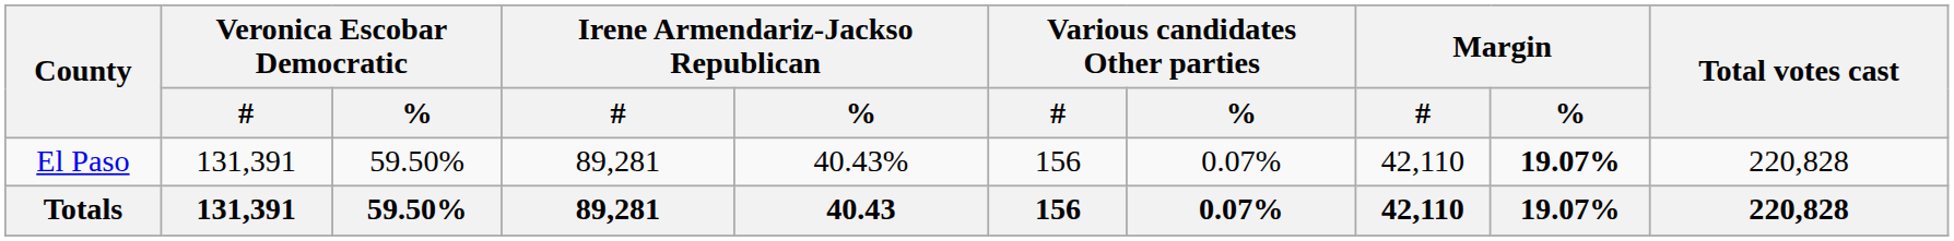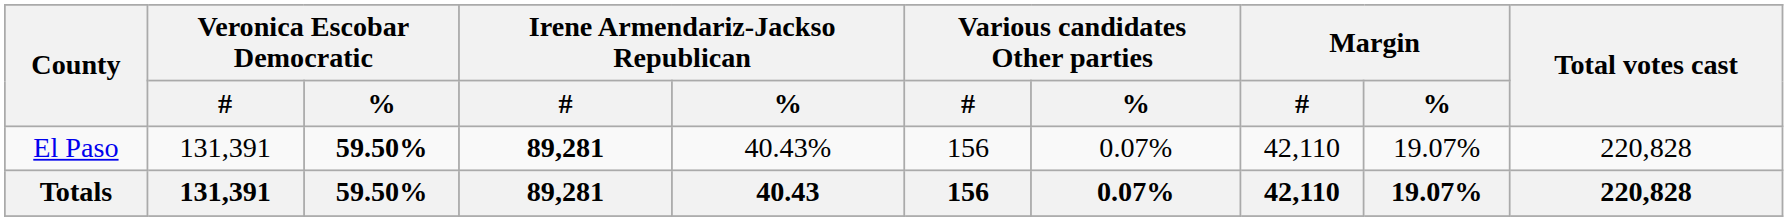El Paso | Veronica Escobar Democratic / %: normal -> bold
El Paso | Irene Armendariz-Jackso Republican / #: normal -> bold
El Paso | Margin / %: bold -> normal
